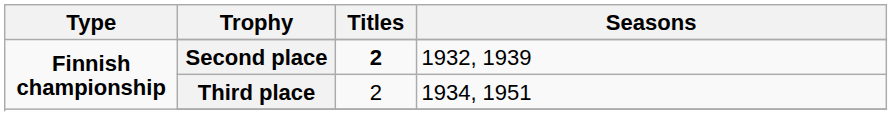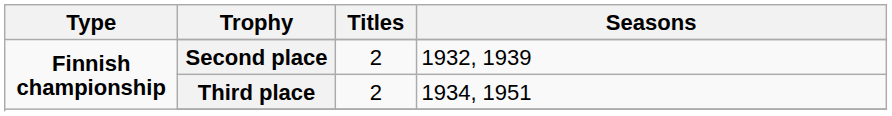Second place | Titles: bold -> normal
